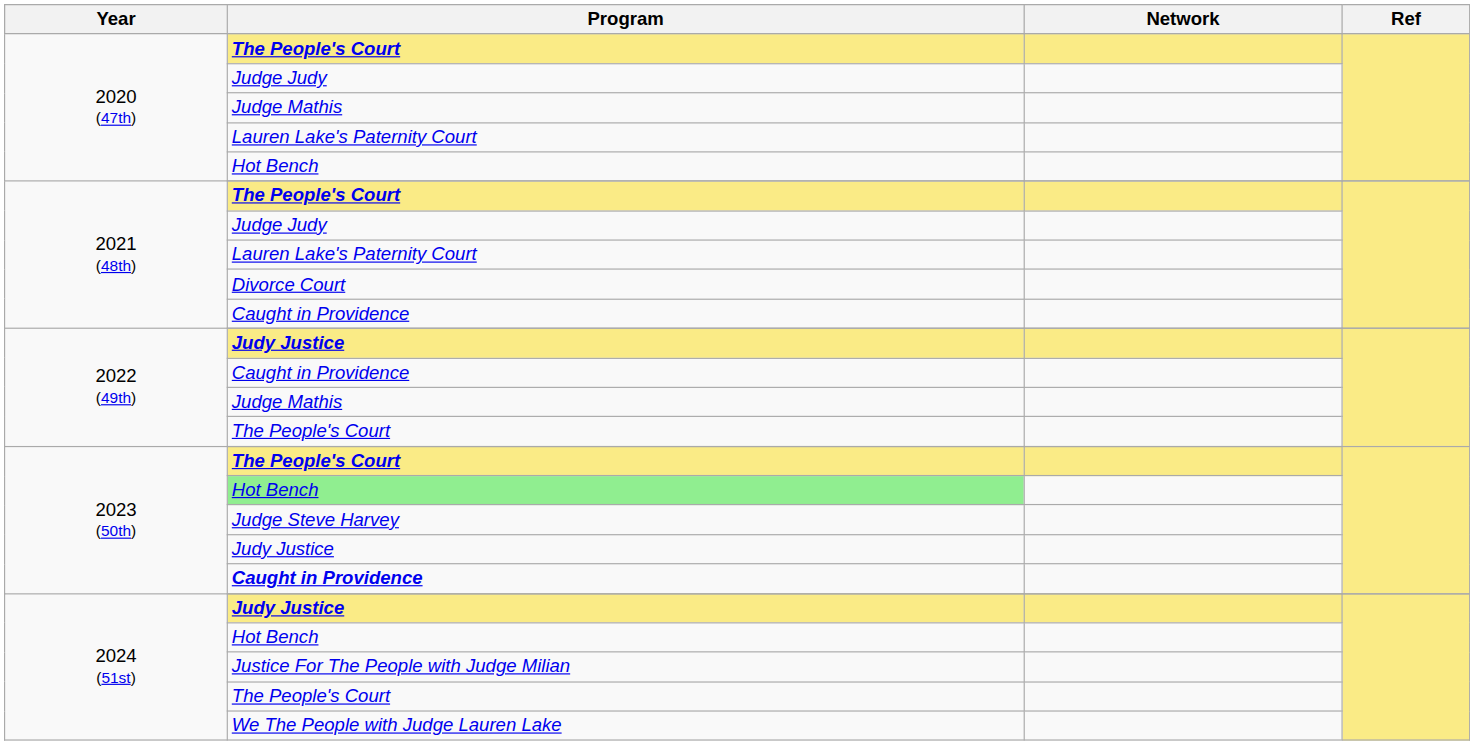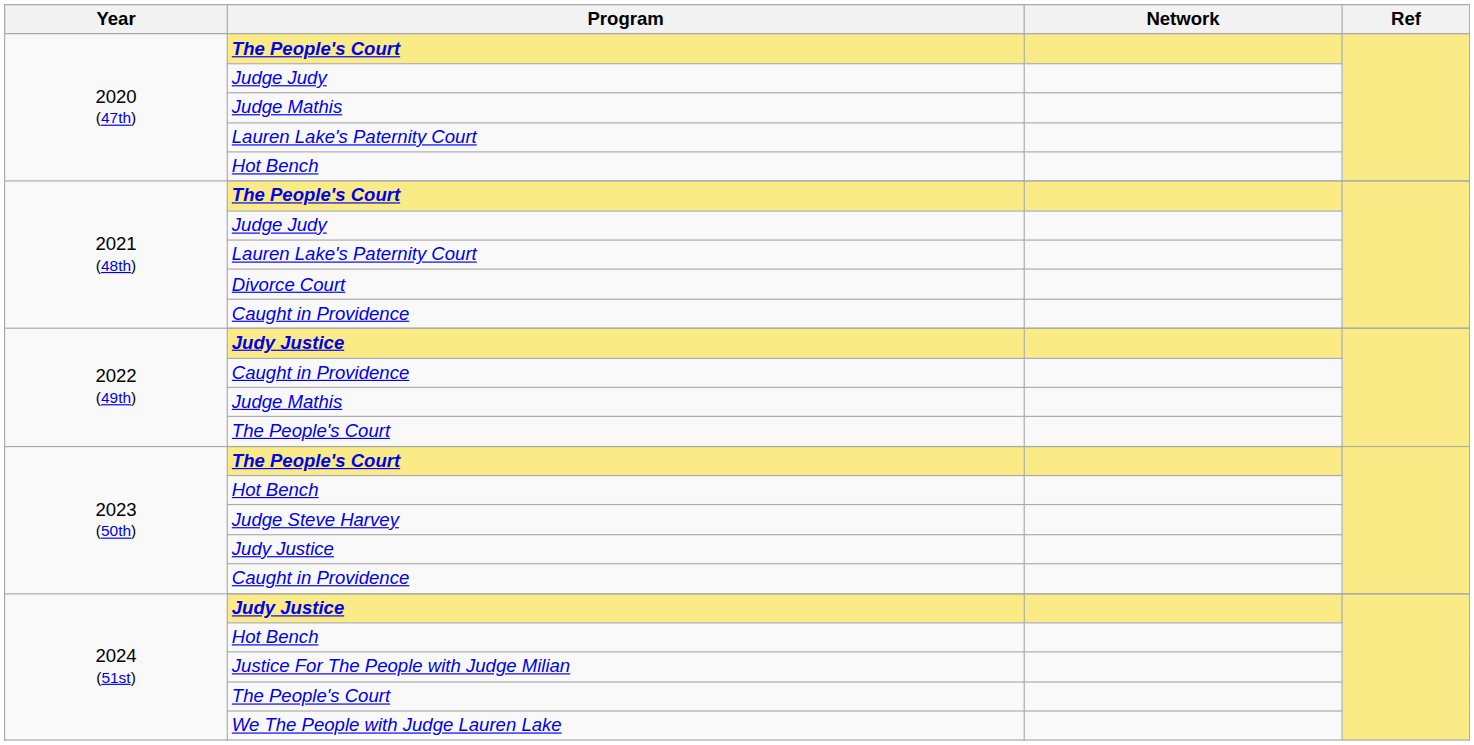2023 (50th) / Hot Bench | Program: lightgreen background -> no background
2023 (50th) / Caught in Providence | Program: bold -> normal
